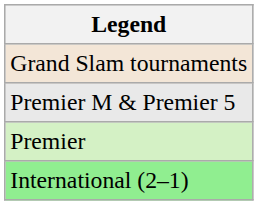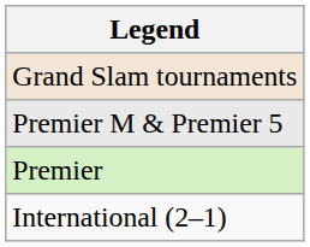row 5 | column 1: lightgreen background -> no background
